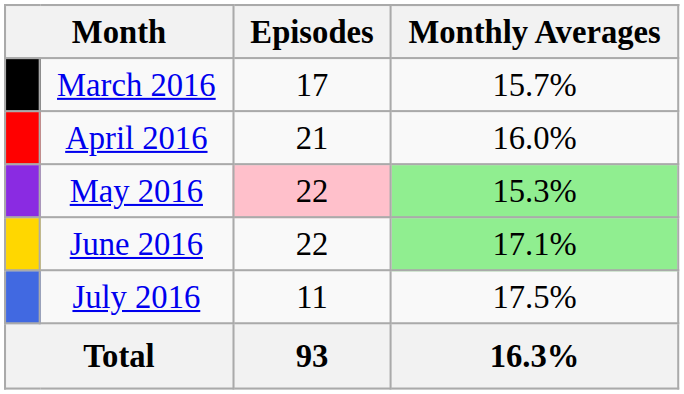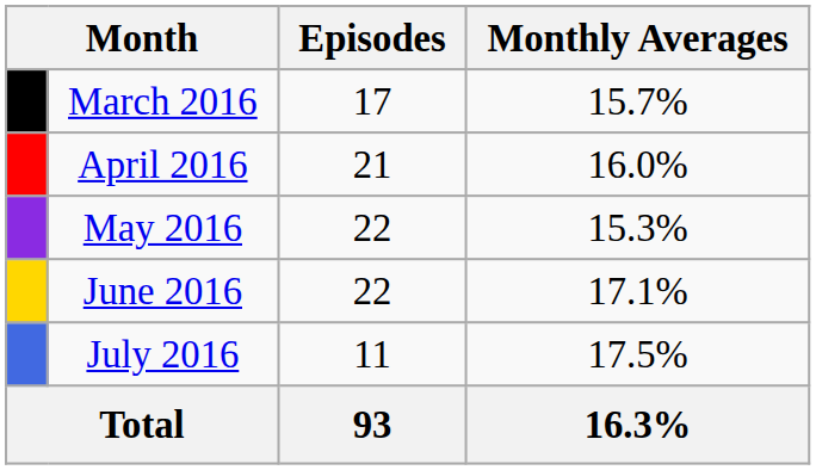May 2016 | Episodes: pink background -> no background
May 2016 | Monthly Averages: lightgreen background -> no background
June 2016 | Monthly Averages: lightgreen background -> no background
